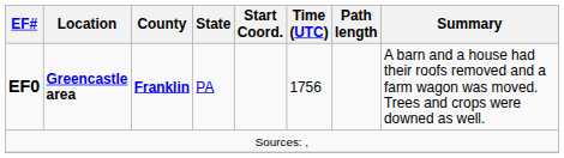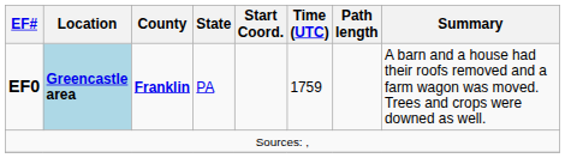EF0 | Location: no background -> lightblue background
EF0 | Time (UTC): 1756 -> 1759
